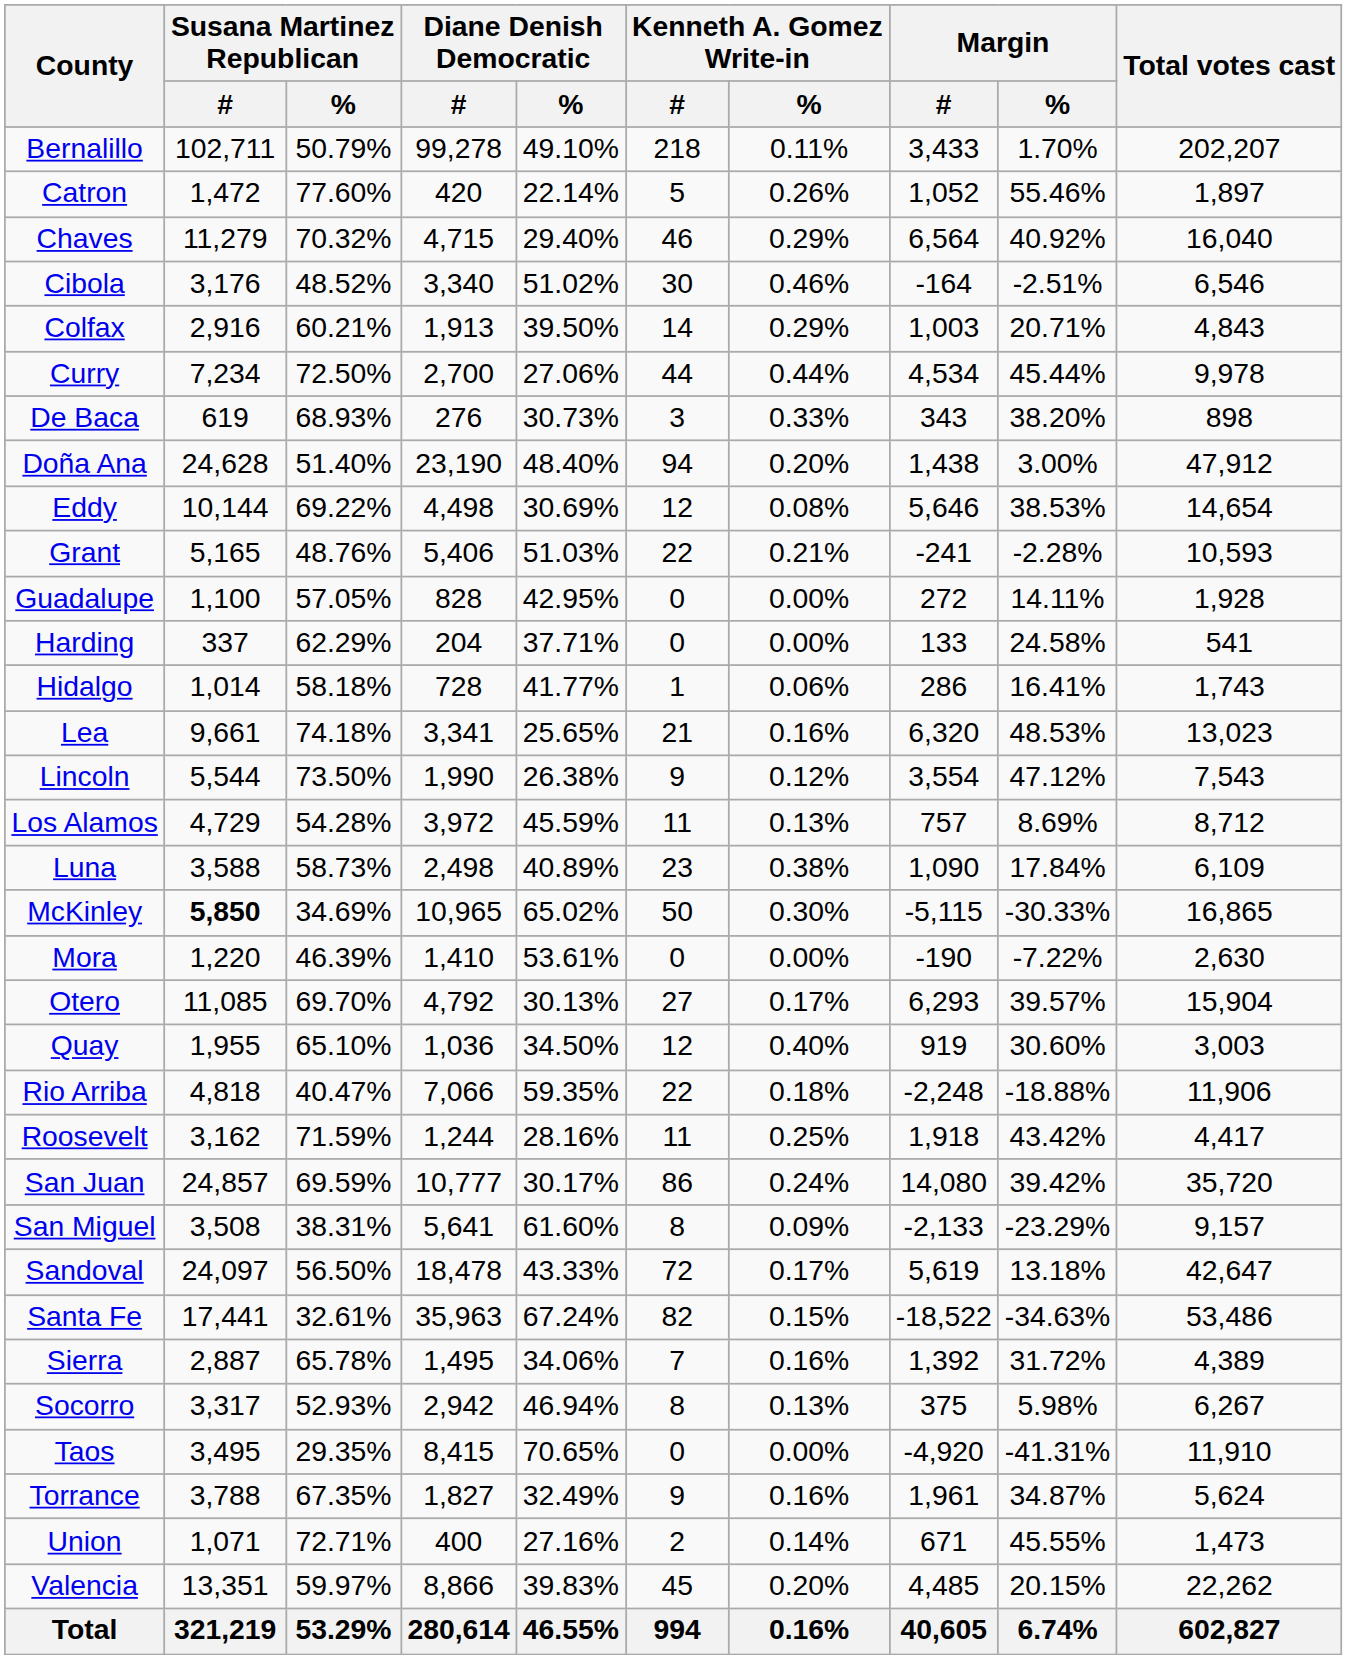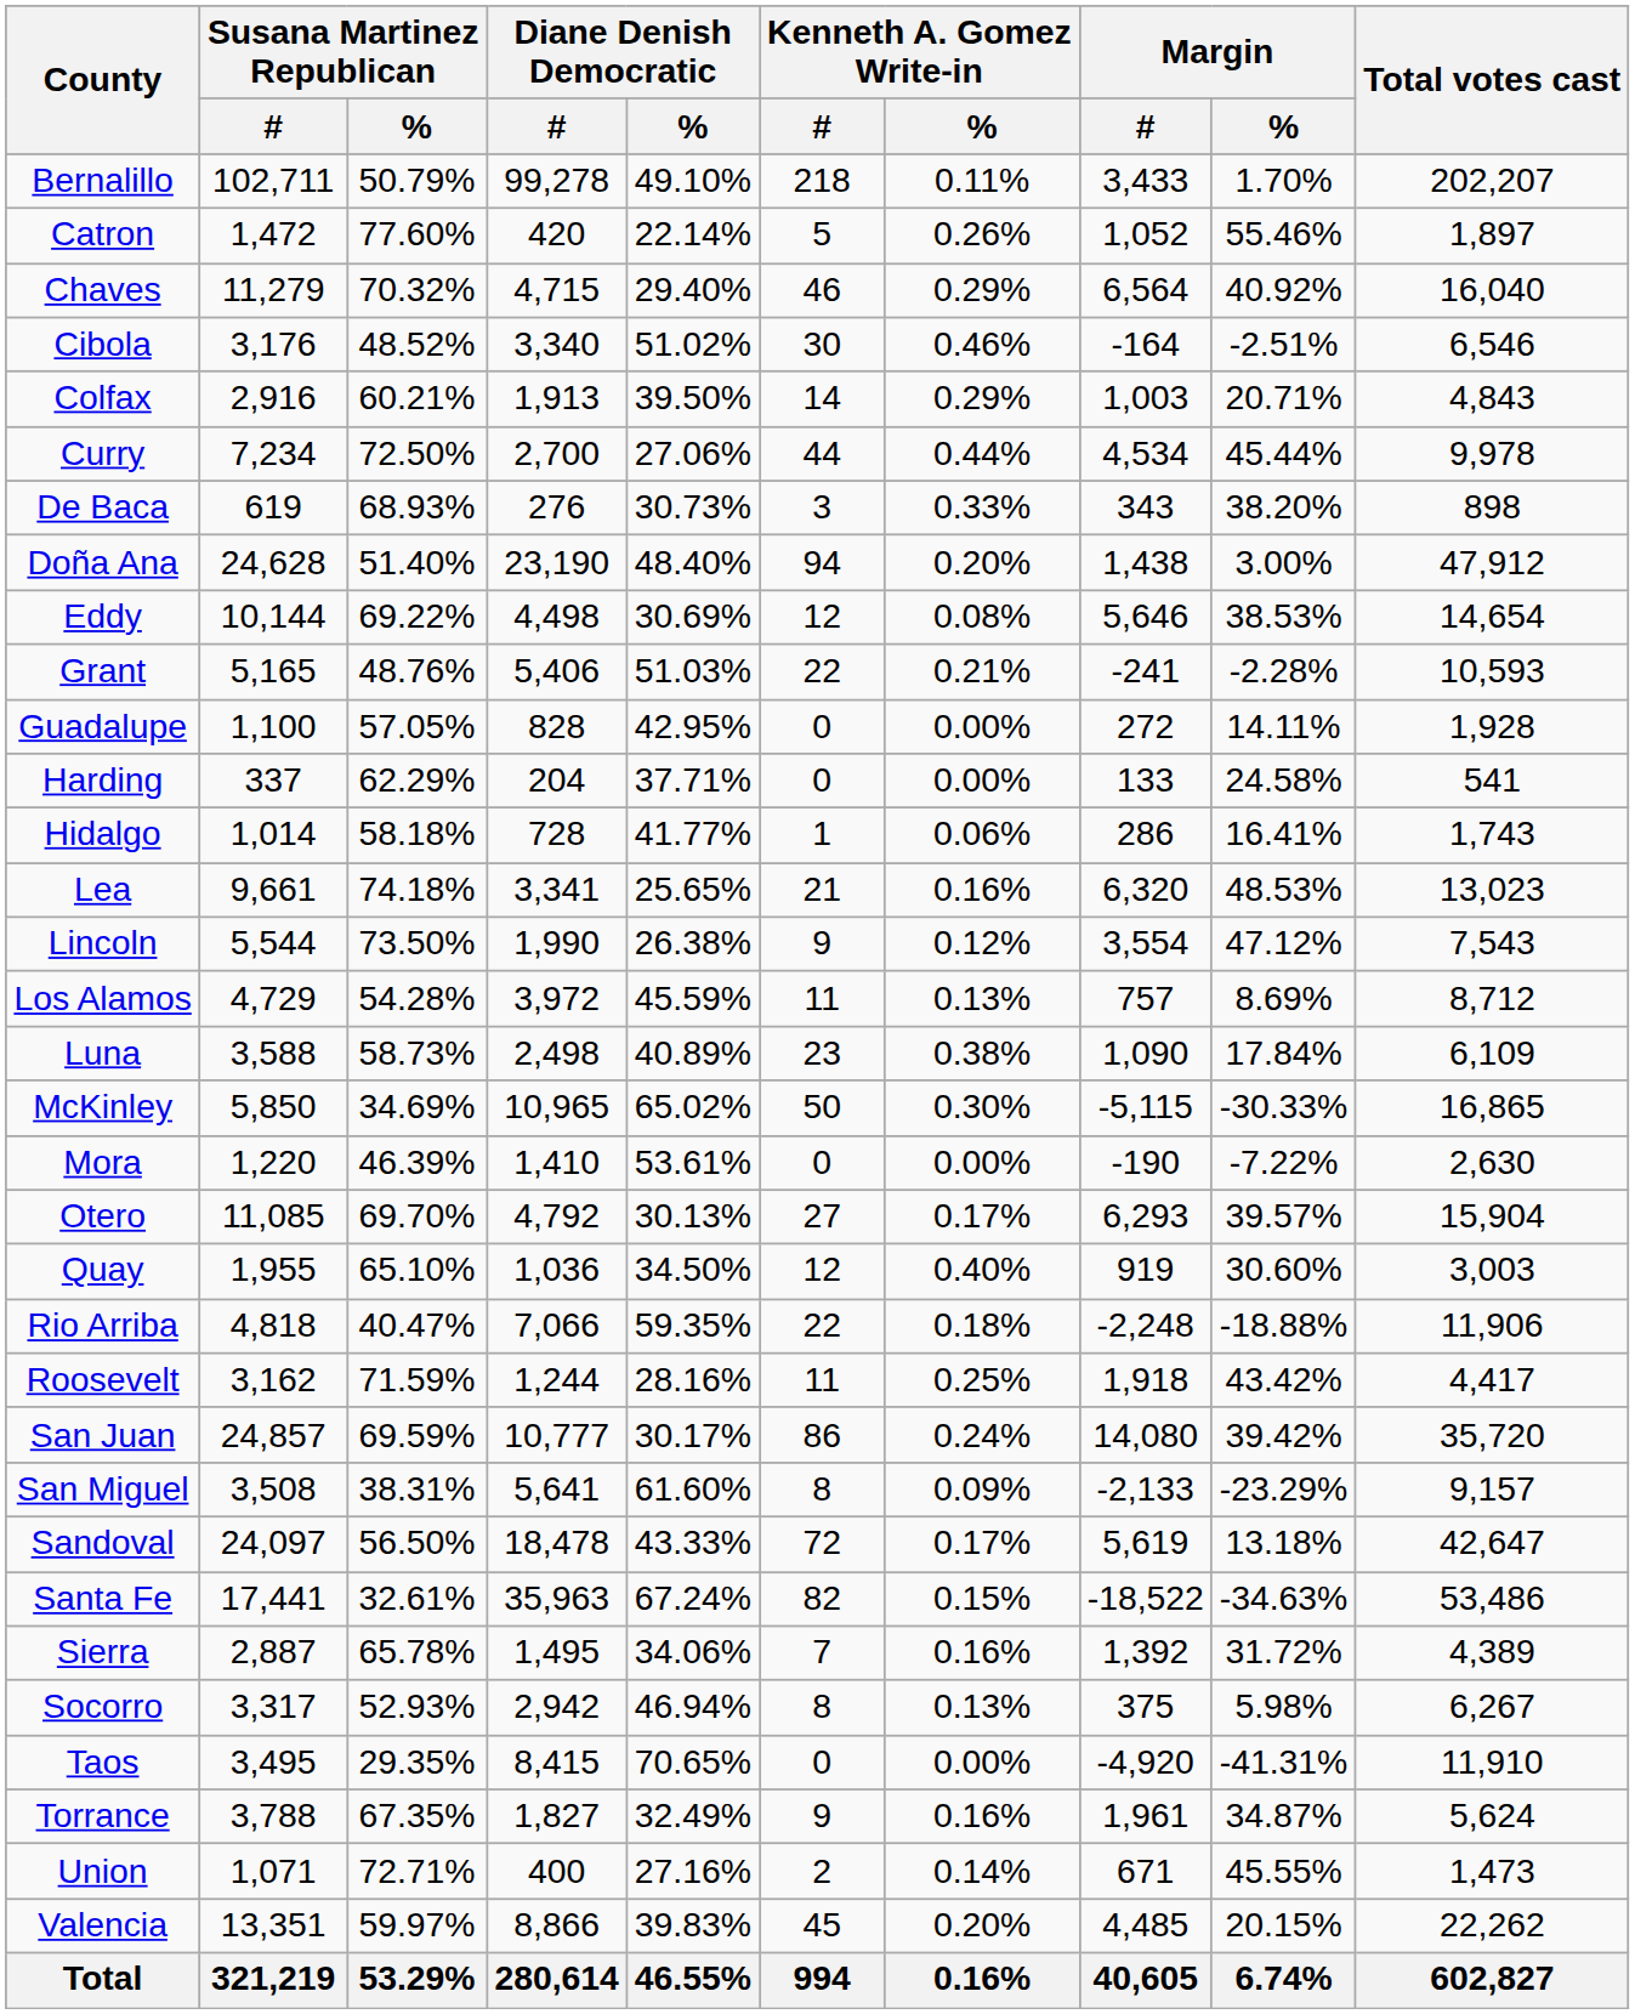McKinley | Susana Martinez Republican / #: bold -> normal
